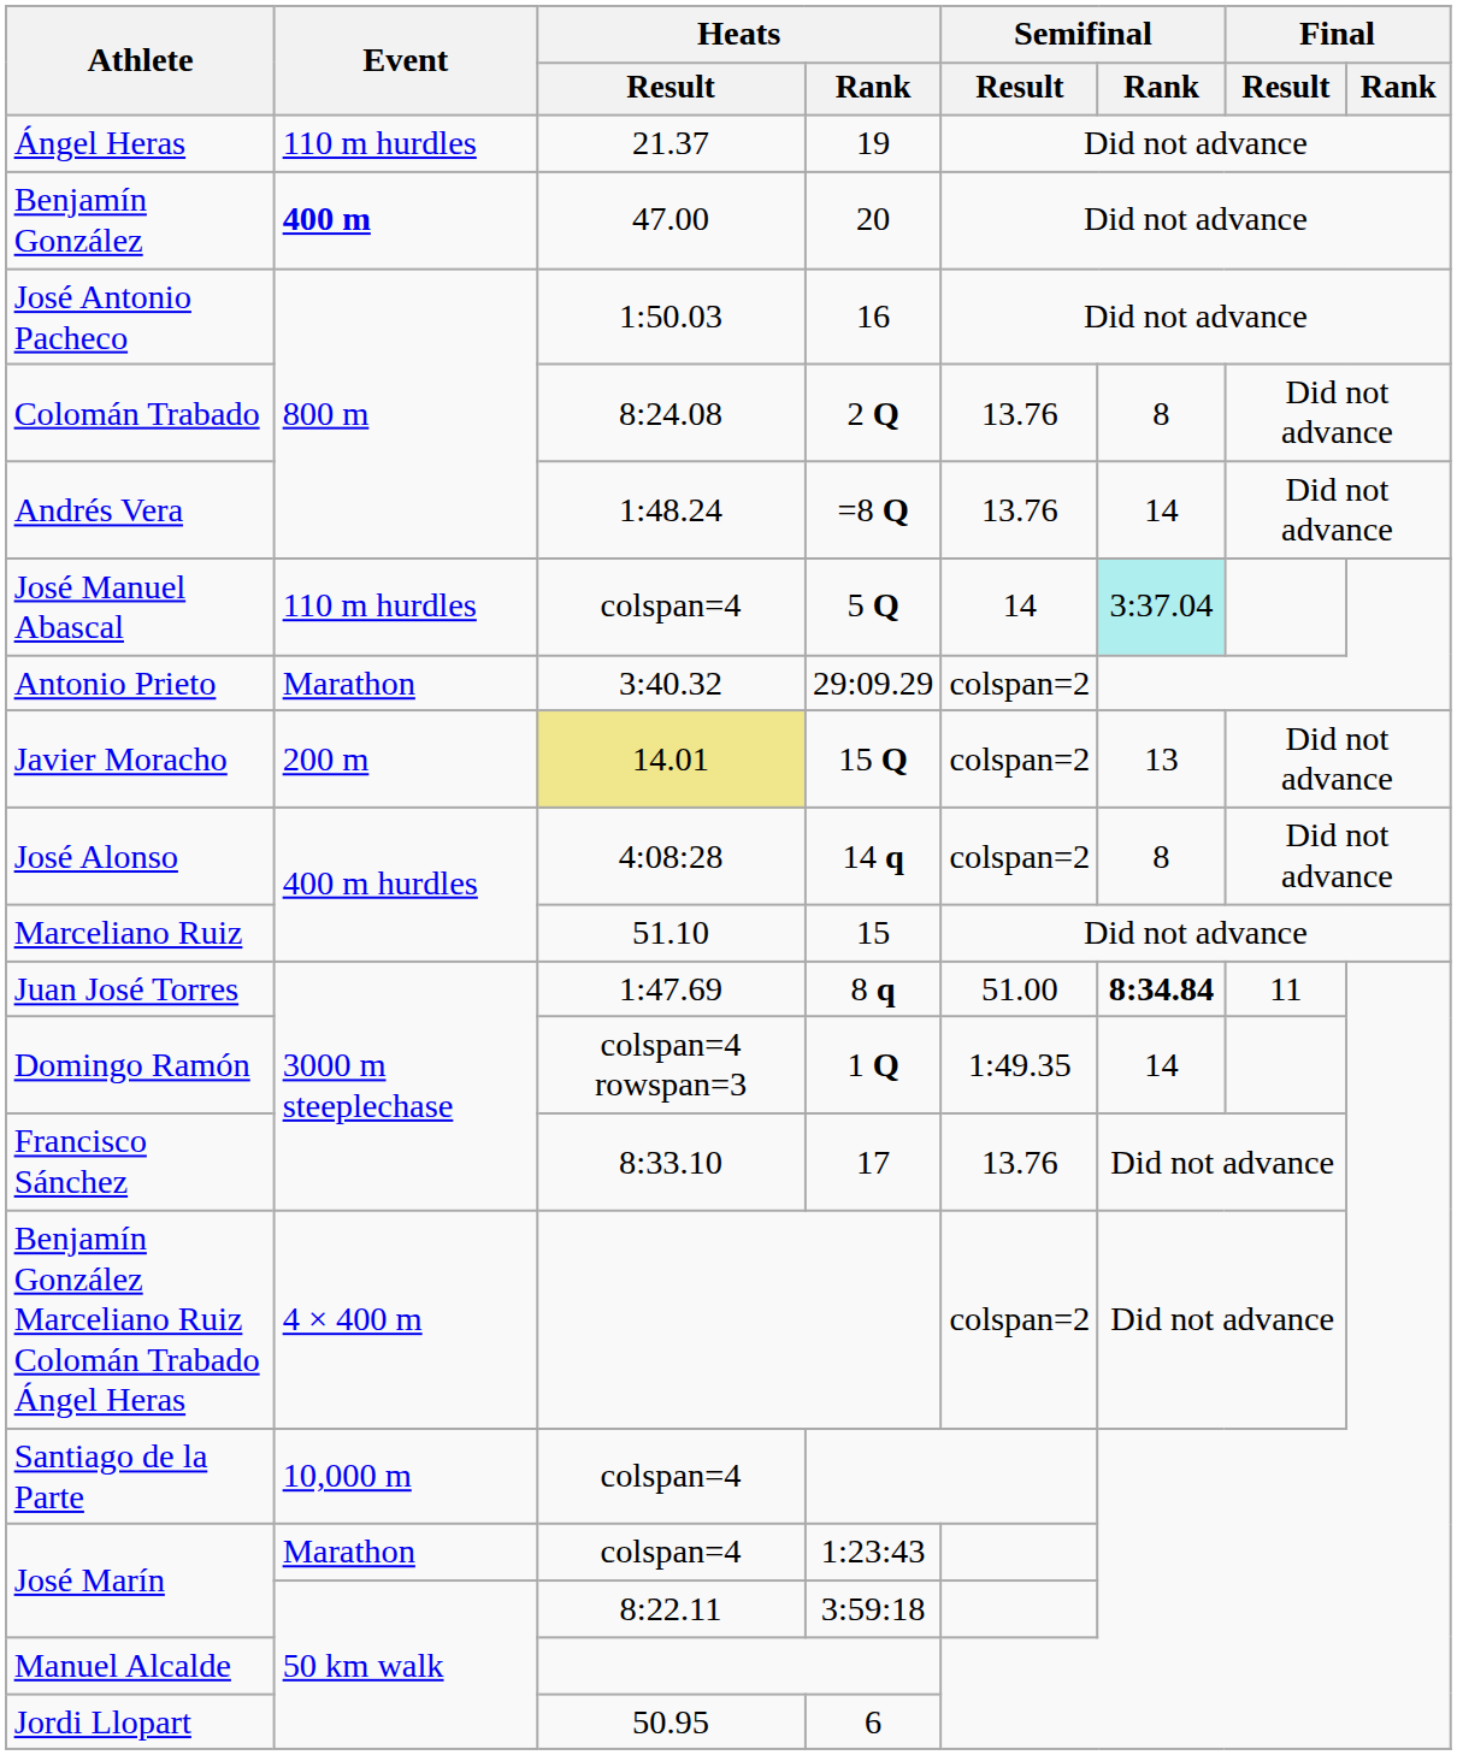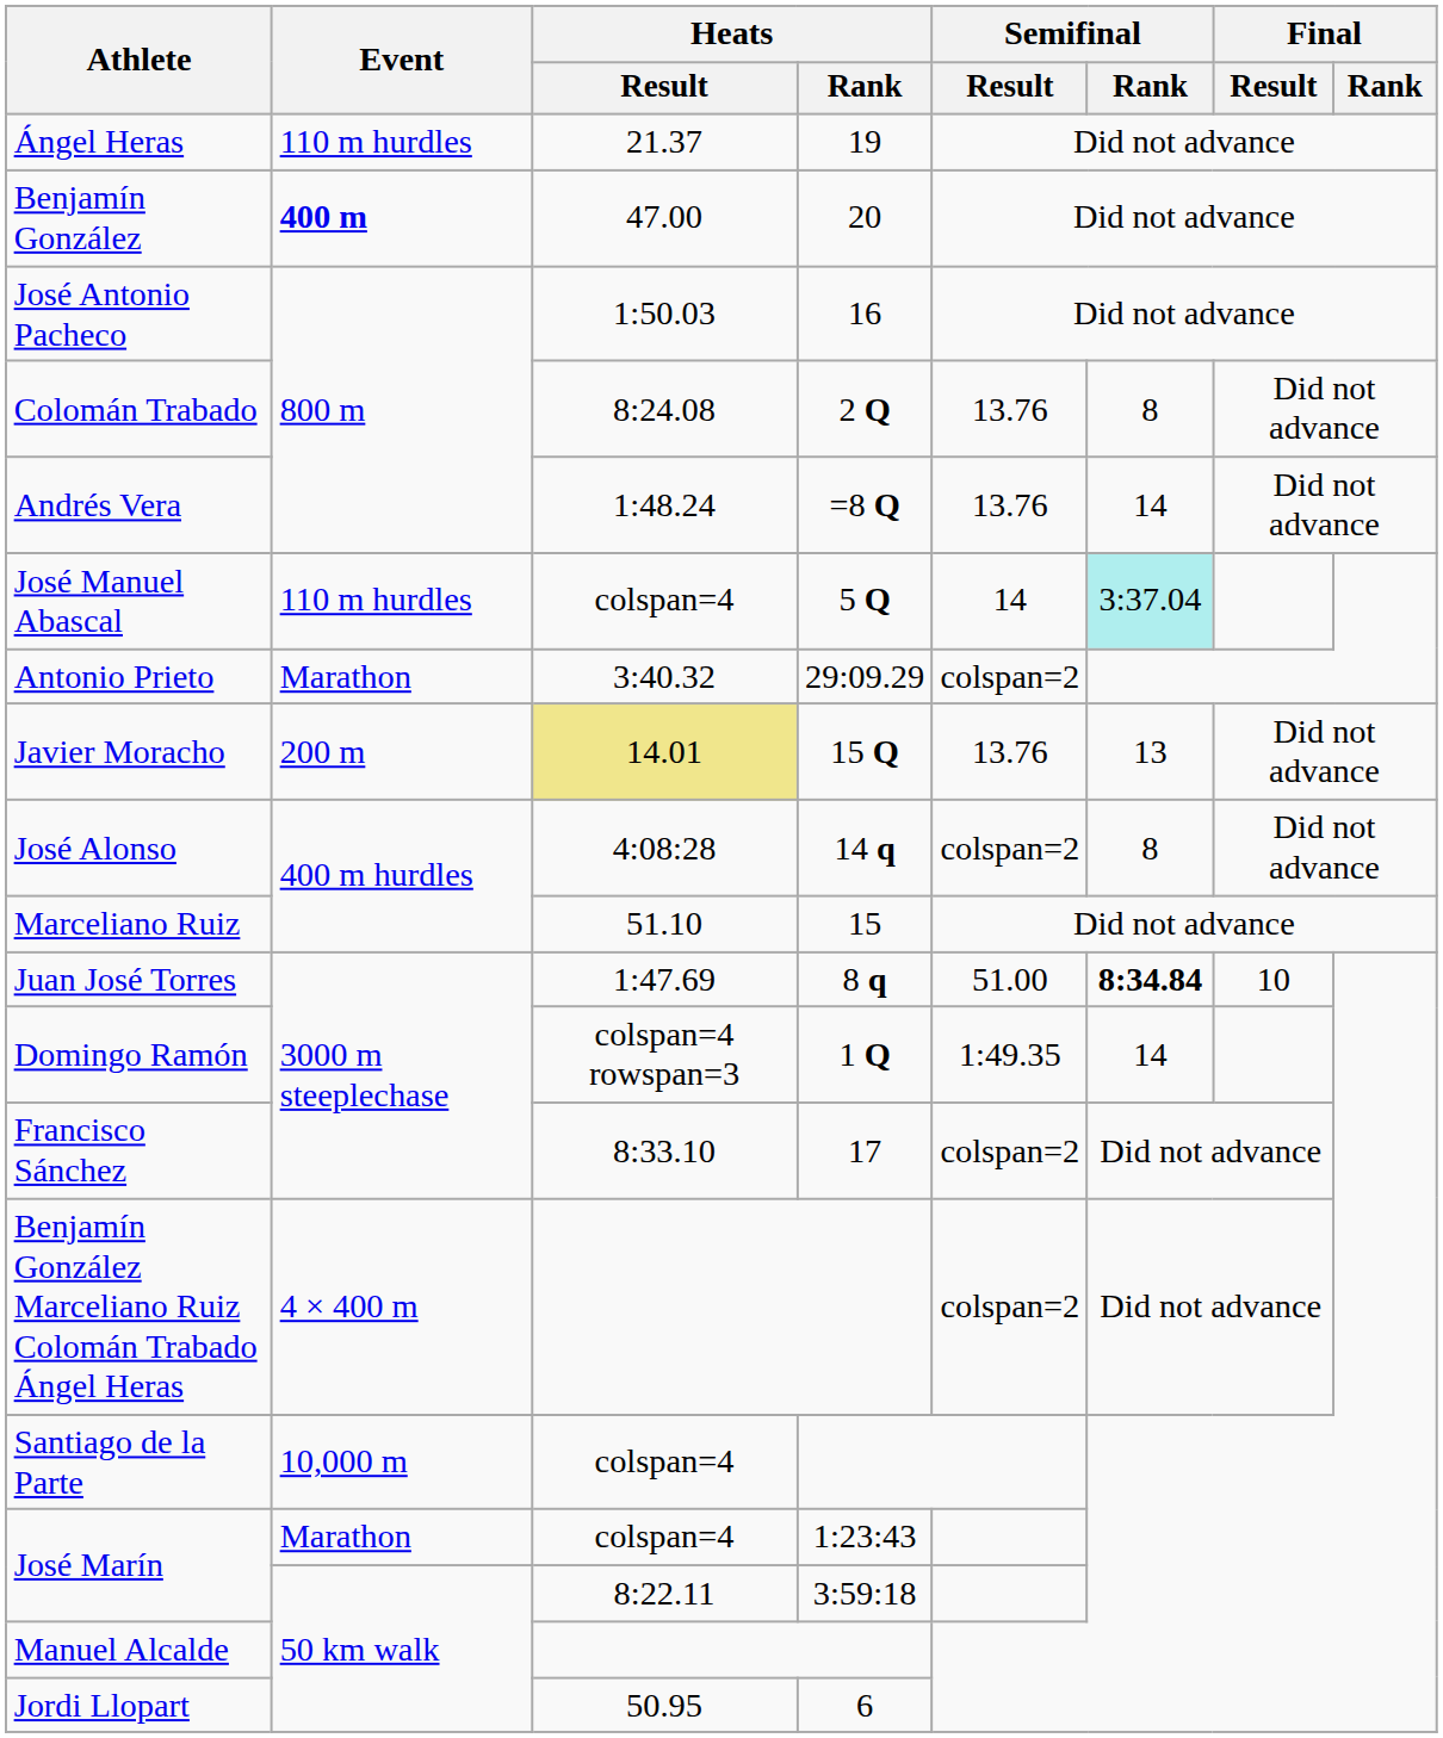Javier Moracho | Semifinal / Result: colspan=2 -> 13.76
Juan José Torres | Final / Result: 11 -> 10
Francisco Sánchez | Semifinal / Result: 13.76 -> colspan=2
